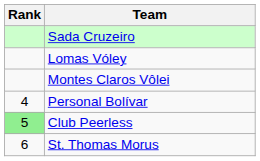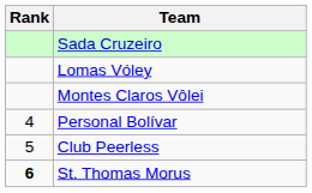Club Peerless | Rank: lightgreen background -> no background
St. Thomas Morus | Rank: normal -> bold
